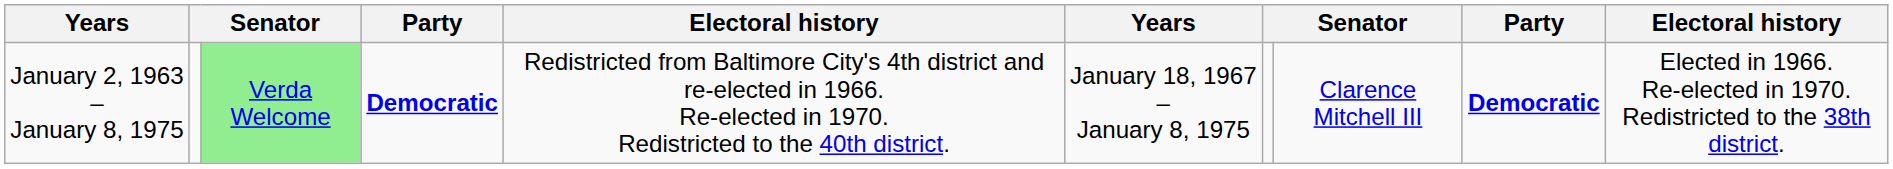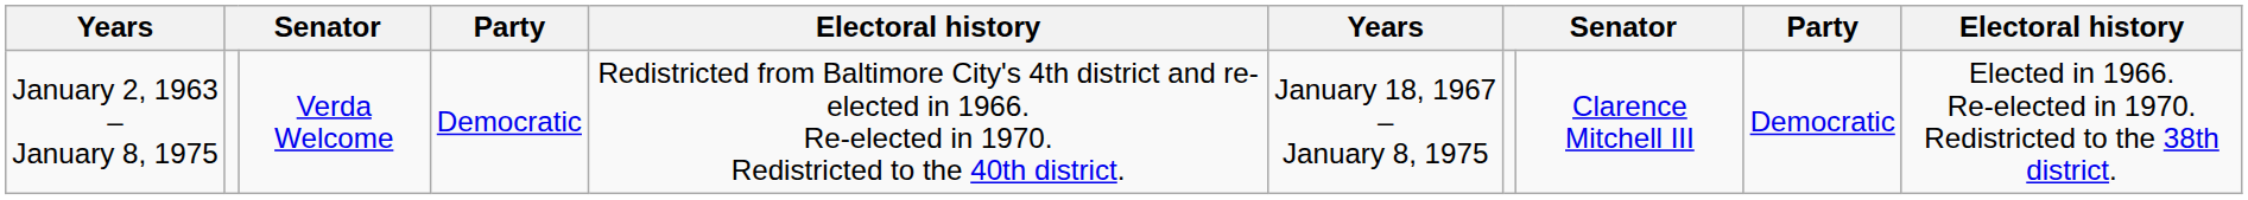January 2, 1963 – January 8, 1975 | column 3: lightgreen background -> no background
January 2, 1963 – January 8, 1975 | column 4: bold -> normal
January 2, 1963 – January 8, 1975 | column 9: bold -> normal
